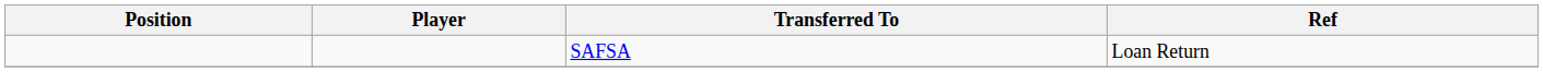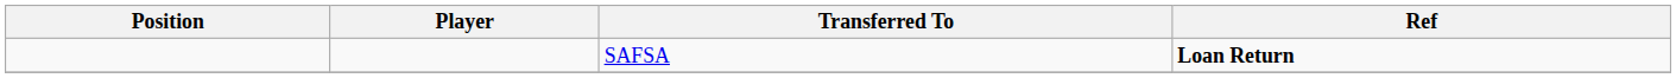SAFSA | Ref: normal -> bold
